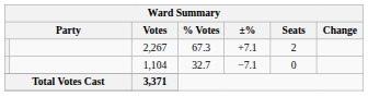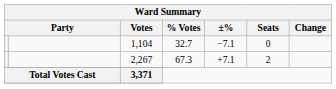rows swapped: 2,267 <-> 1,104
